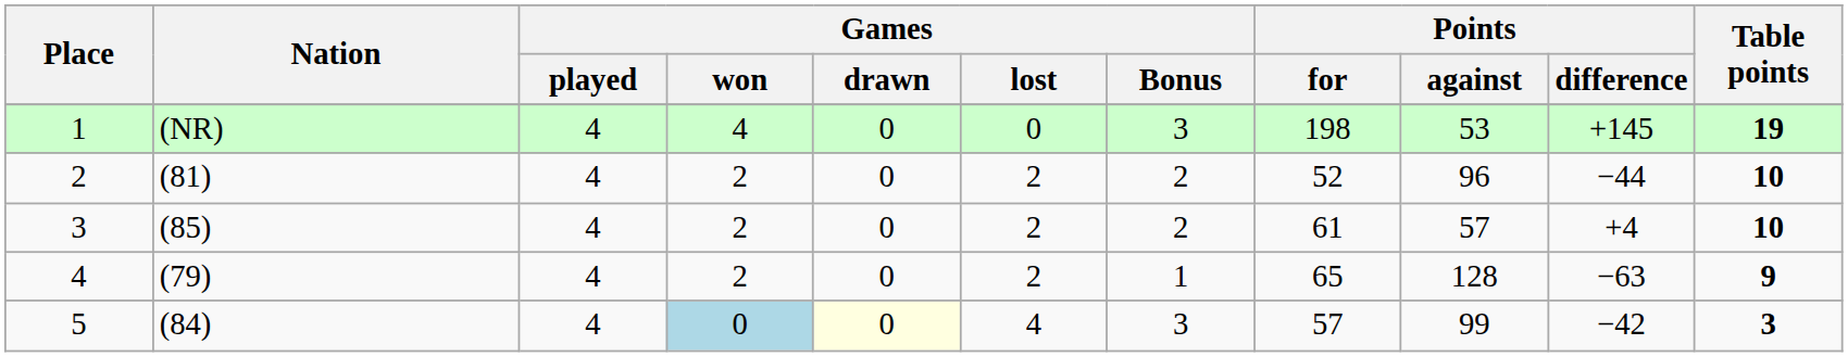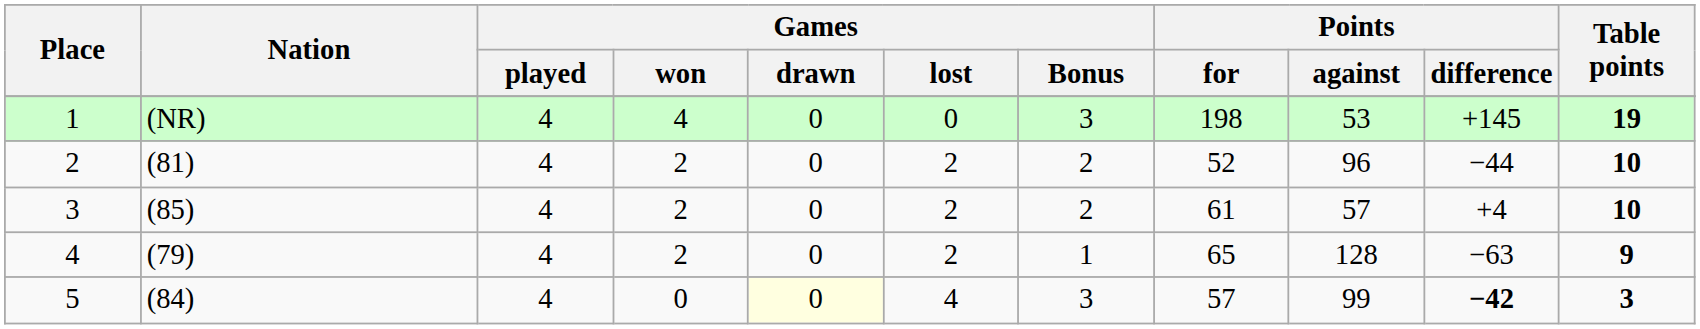5 | Games / won: lightblue background -> no background
5 | Points / difference: normal -> bold
